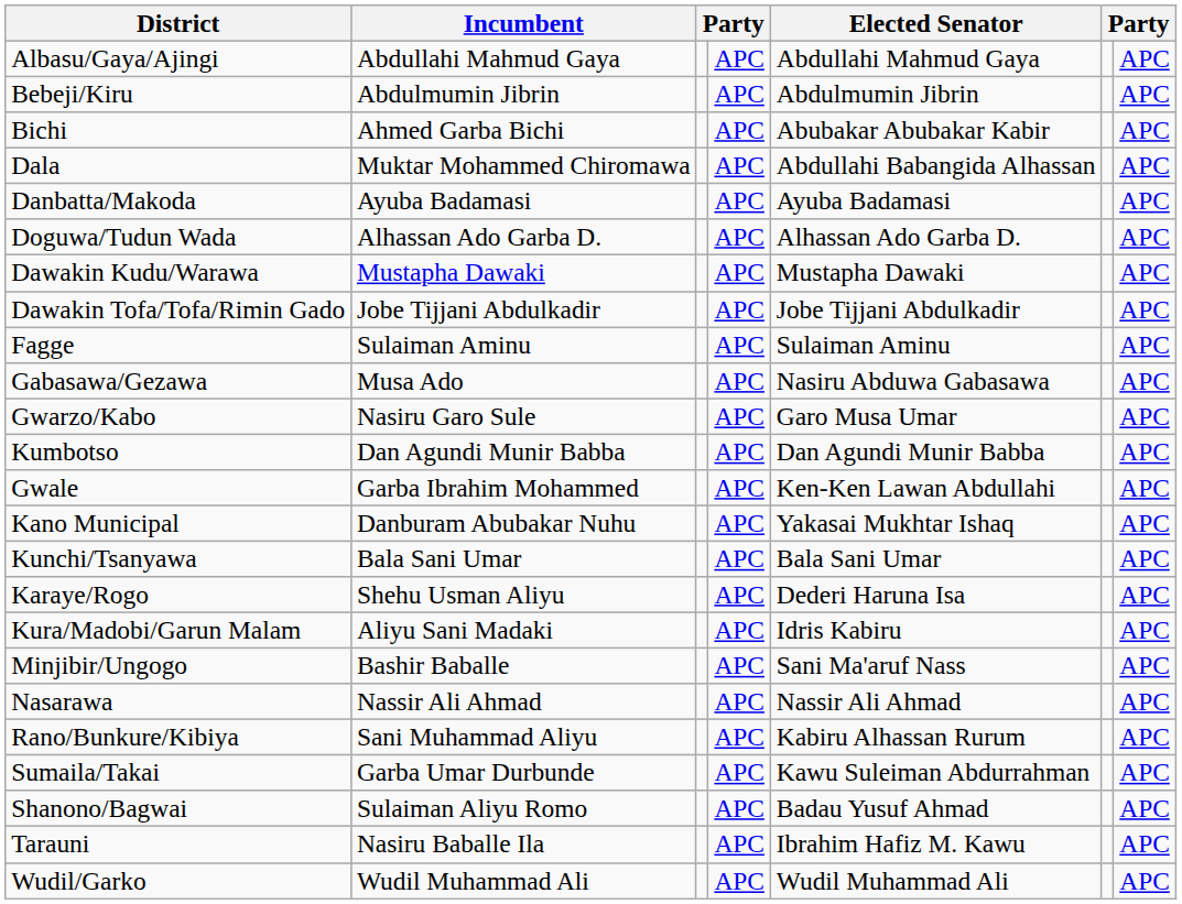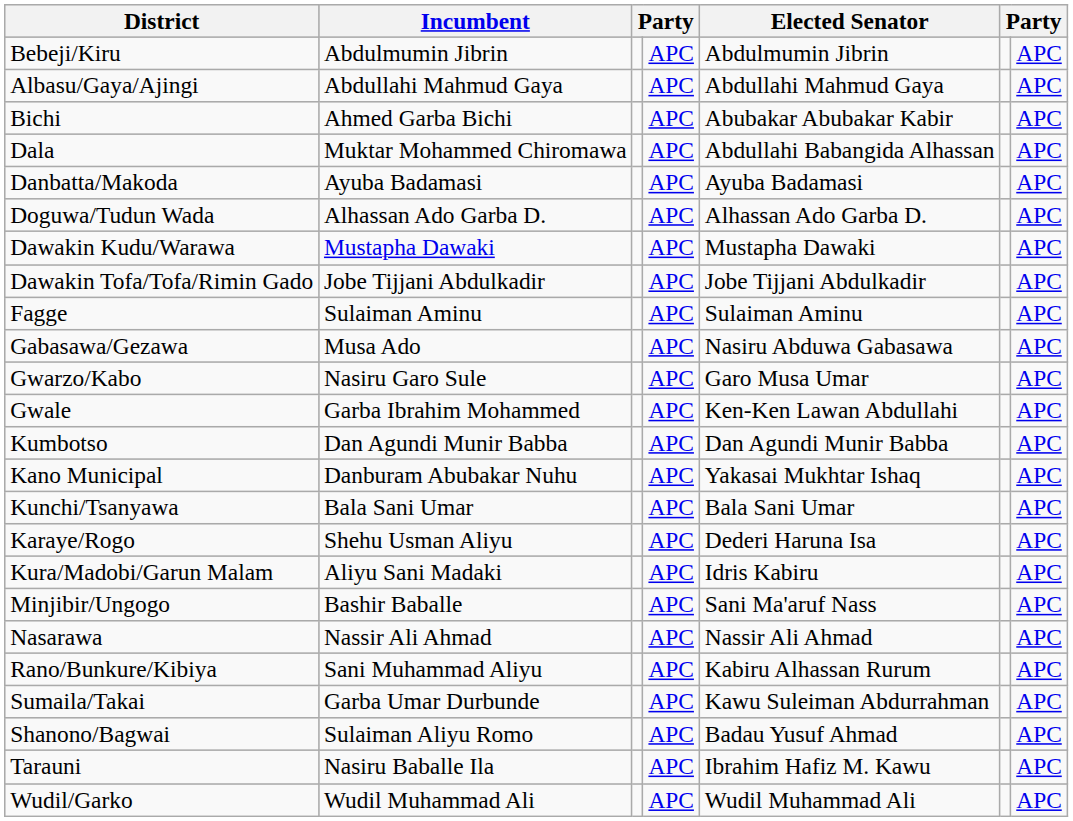rows swapped: Albasu/Gaya/Ajingi <-> Bebeji/Kiru
rows swapped: Gwale <-> Kumbotso
